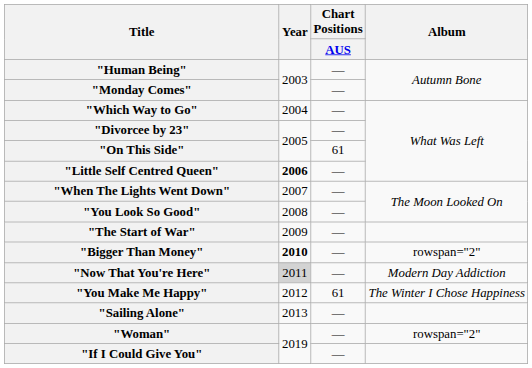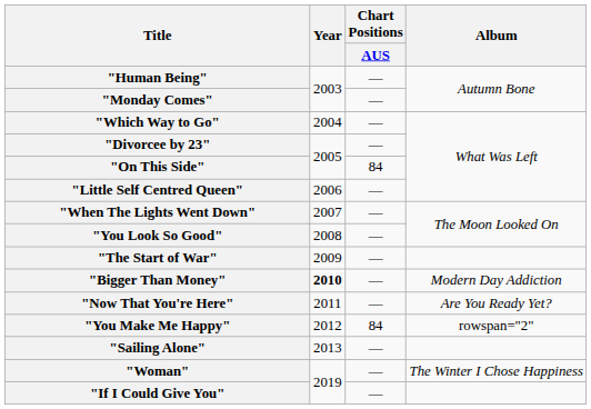"On This Side" | Chart Positions / AUS: 61 -> 84
"Little Self Centred Queen" | Year: bold -> normal
"Bigger Than Money" | Album: rowspan="2" -> Modern Day Addiction
"Now That You're Here" | Year: lightgrey background -> no background
"Now That You're Here" | Album: Modern Day Addiction -> Are You Ready Yet?
"You Make Me Happy" | Chart Positions / AUS: 61 -> 84
"You Make Me Happy" | Album: The Winter I Chose Happiness -> rowspan="2"
"Woman" | Album: rowspan="2" -> The Winter I Chose Happiness
